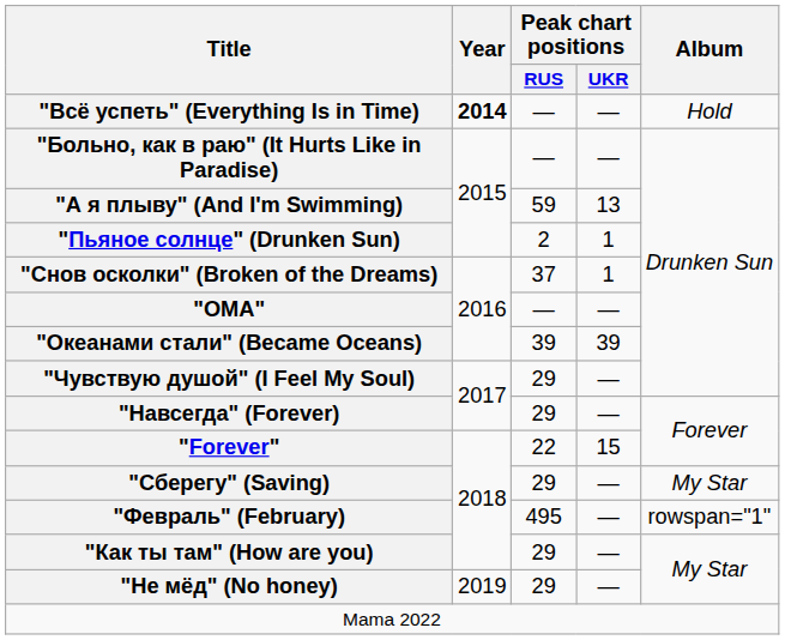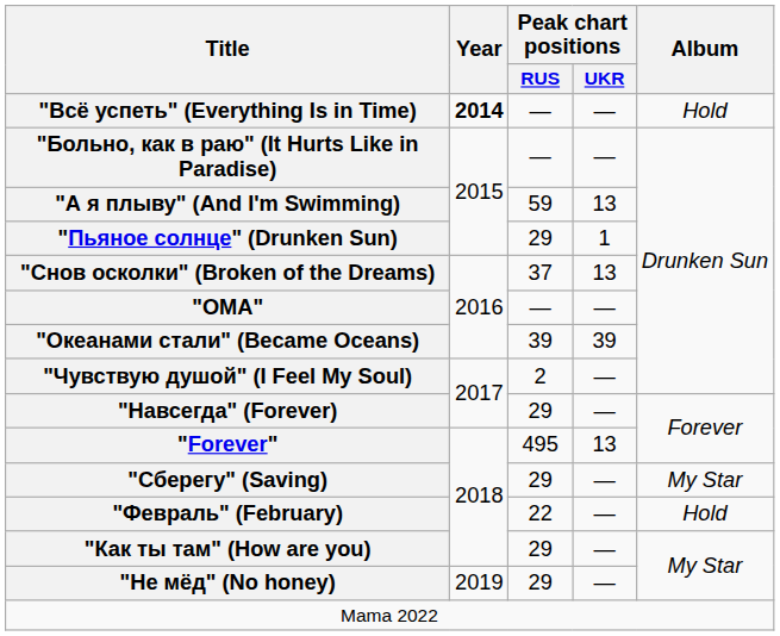"Пьяное солнце" (Drunken Sun) | Peak chart positions / RUS: 2 -> 29
"Снов осколки" (Broken of the Dreams) | Peak chart positions / UKR: 1 -> 13
"Чувствую душой" (I Feel My Soul) | Peak chart positions / RUS: 29 -> 2
"Forever" | Peak chart positions / RUS: 22 -> 495
"Forever" | Peak chart positions / UKR: 15 -> 13
"Февраль" (February) | Peak chart positions / RUS: 495 -> 22
"Февраль" (February) | Album: rowspan="1" -> Hold
